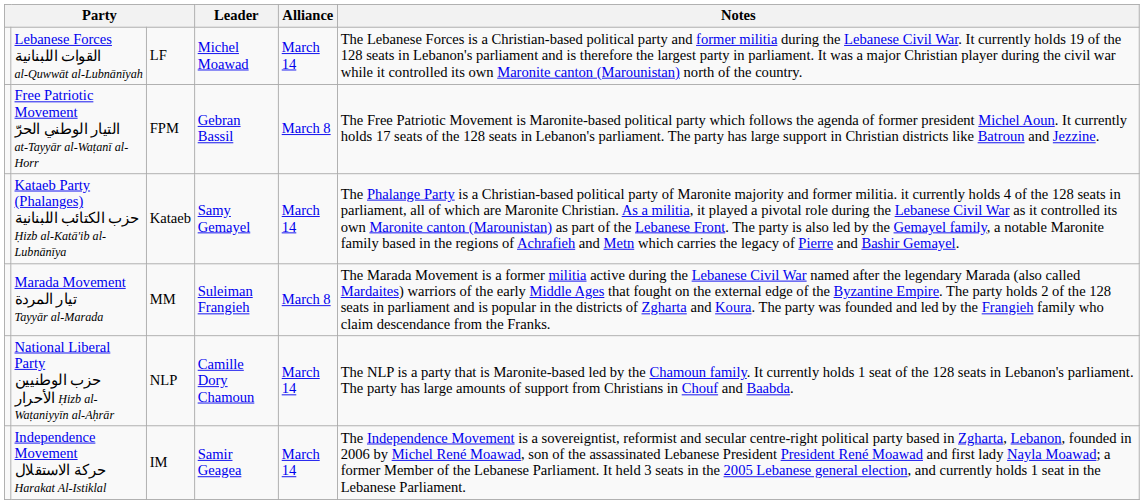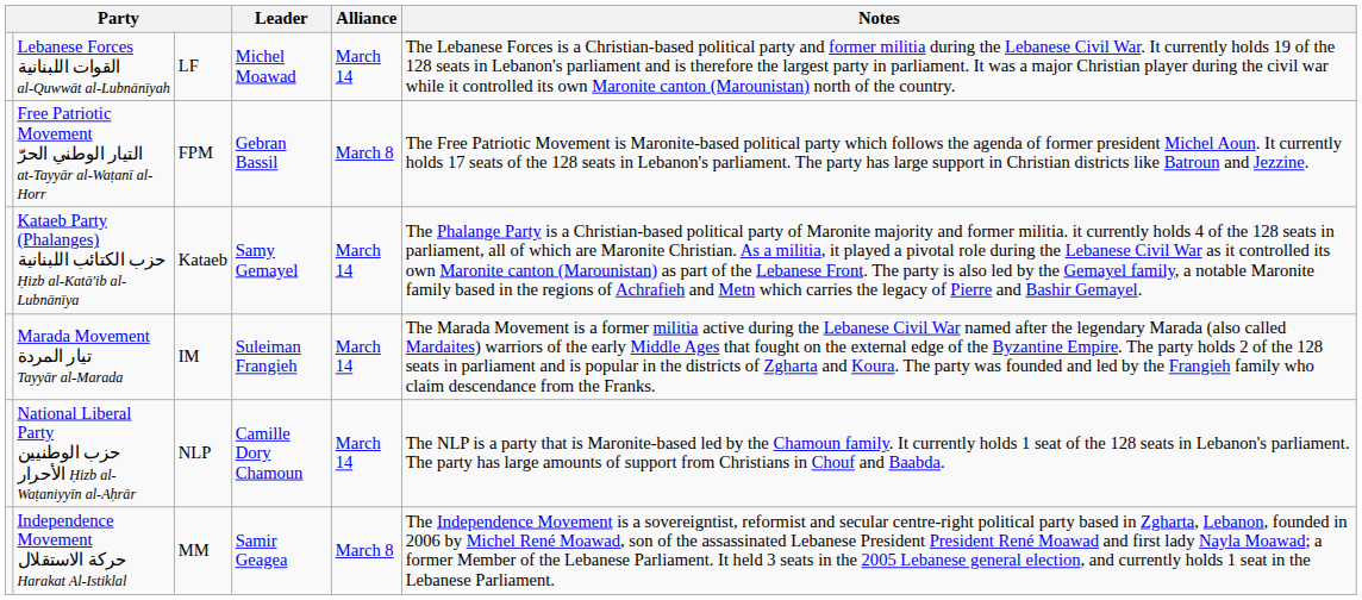Marada Movement تيار المردة Tayyār al-Marada | column 3: MM -> IM
Marada Movement تيار المردة Tayyār al-Marada | Alliance: March 8 -> March 14
Independence Movement حركة الاستقلال Harakat Al-Istiklal | column 3: IM -> MM
Independence Movement حركة الاستقلال Harakat Al-Istiklal | Alliance: March 14 -> March 8
